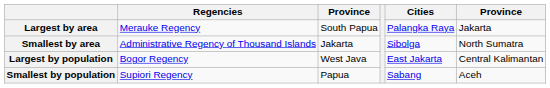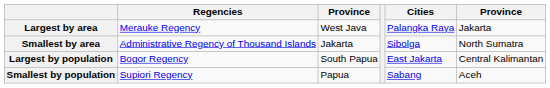Largest by area | column 3: South Papua -> West Java
Largest by population | column 3: West Java -> South Papua
